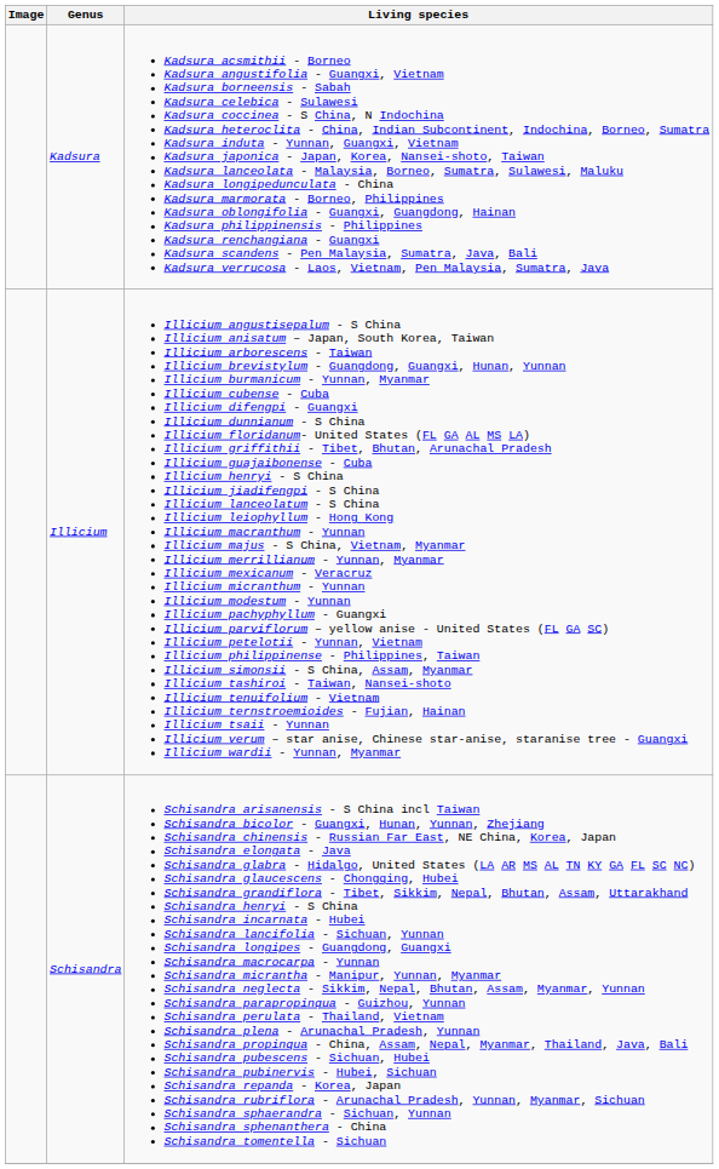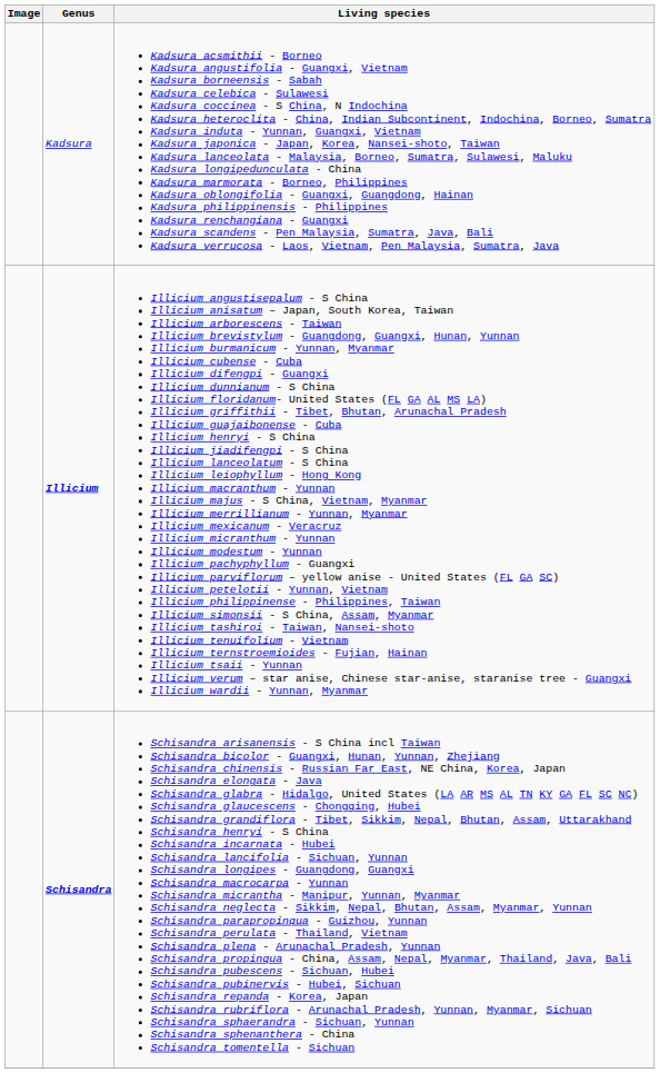Illicium | Genus: normal -> bold
Schisandra | Genus: normal -> bold
